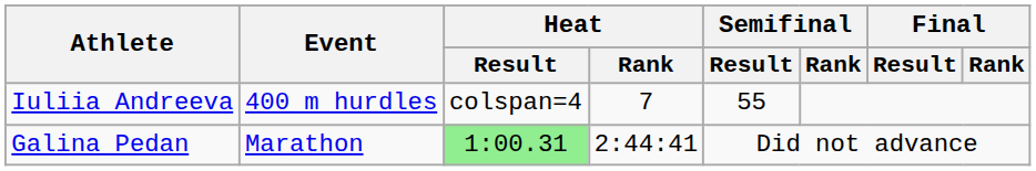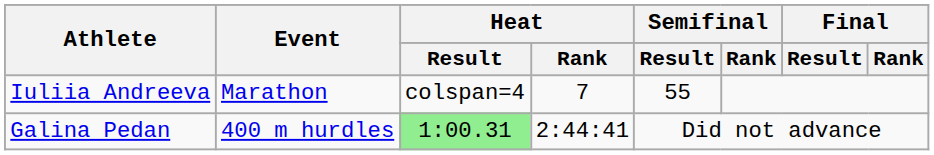Iuliia Andreeva | Event: 400 m hurdles -> Marathon
Galina Pedan | Event: Marathon -> 400 m hurdles
